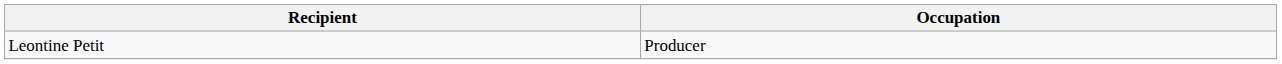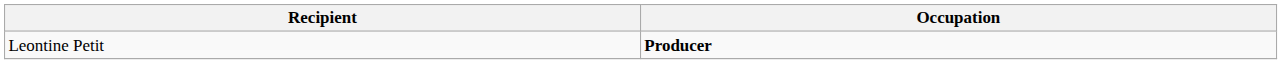Leontine Petit | Occupation: normal -> bold
